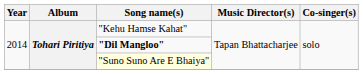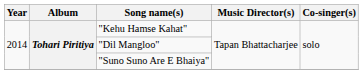"Dil Mangloo" | Song name(s): bold -> normal
"Suno Suno Are E Bhaiya" | Song name(s): lightyellow background -> no background
